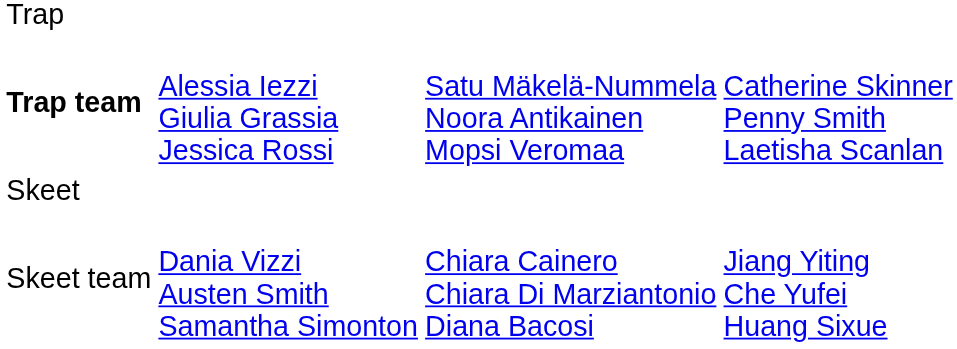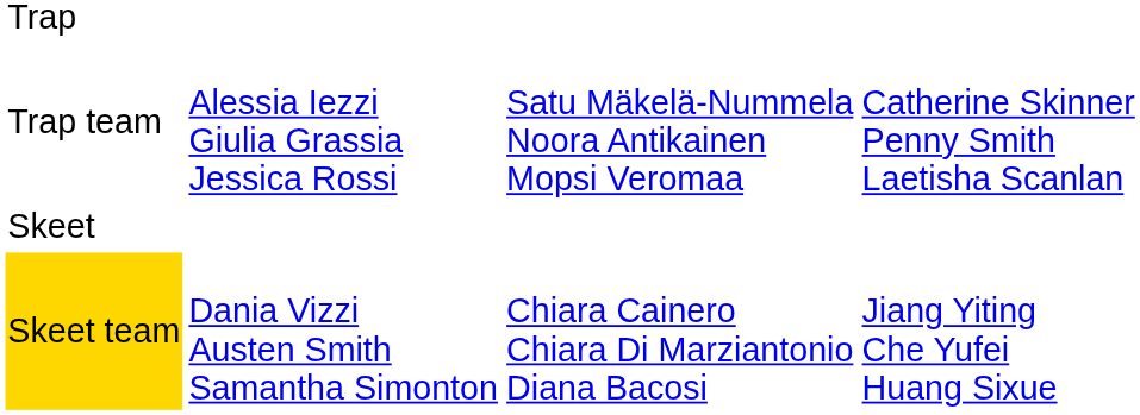Trap team | column 1: bold -> normal
Skeet team | column 1: no background -> gold background
